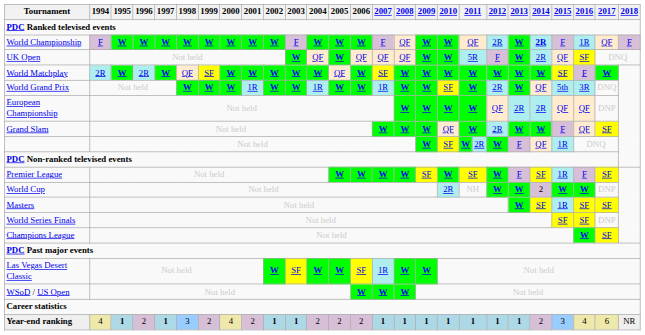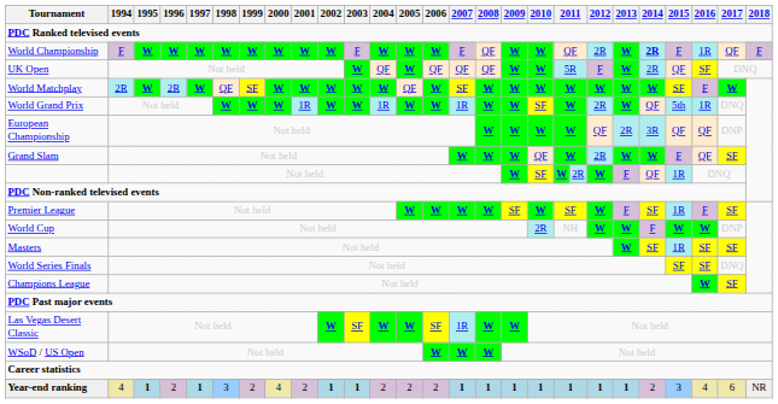World Grand Prix | 2016: 3R -> 1R
European Championship | 2014: 2R -> 3R
World Cup | 2014: 2 -> F
World Series Finals | 2017: DNP -> DNQ
